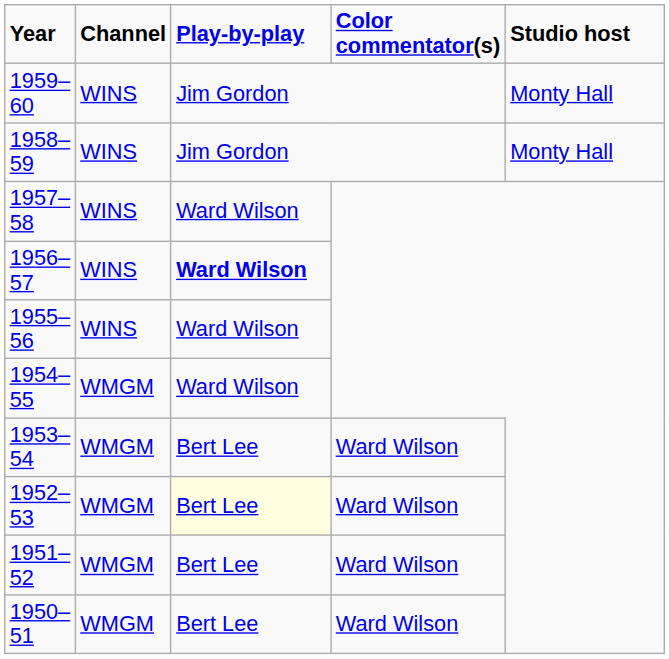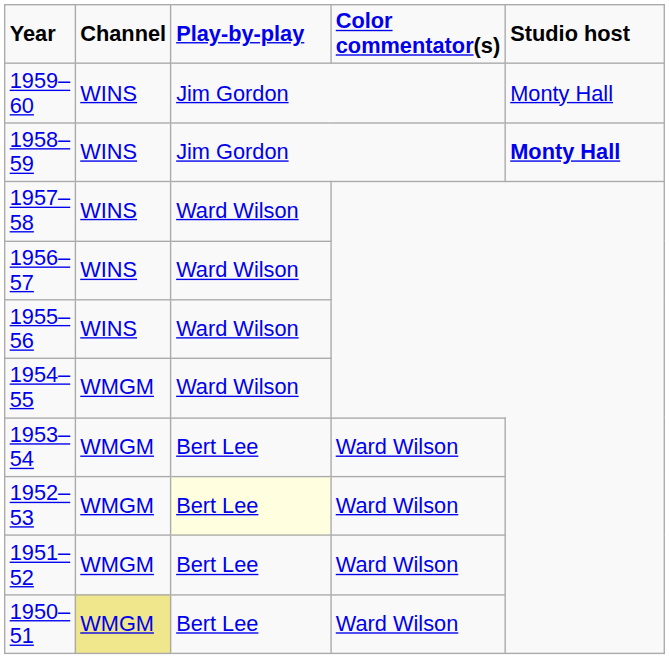1958–59 | Studio host: normal -> bold
1956–57 | Play-by-play: bold -> normal
1950–51 | Channel: no background -> khaki background
